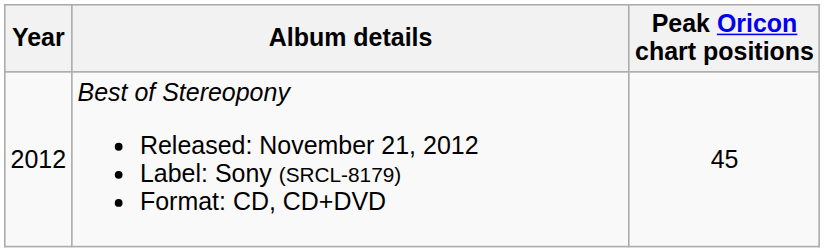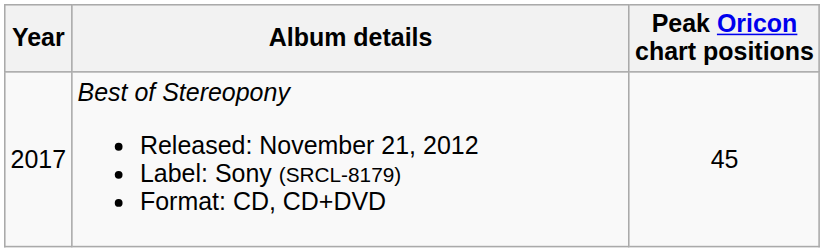row 2 | Year: 2012 -> 2017
